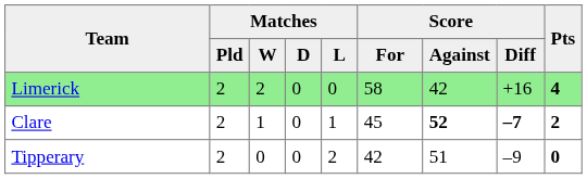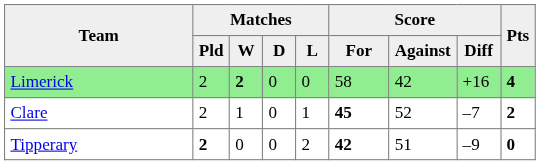Limerick | Matches / W: normal -> bold
Clare | Score / For: normal -> bold
Clare | Score / Against: bold -> normal
Clare | Score / Diff: bold -> normal
Tipperary | Matches / Pld: normal -> bold
Tipperary | Score / For: normal -> bold
